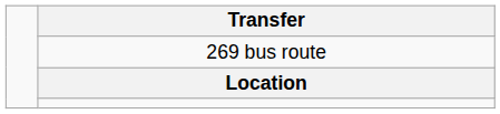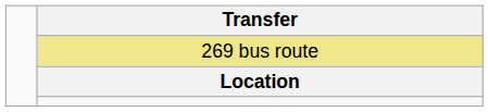269 bus route | Transfer: no background -> khaki background
